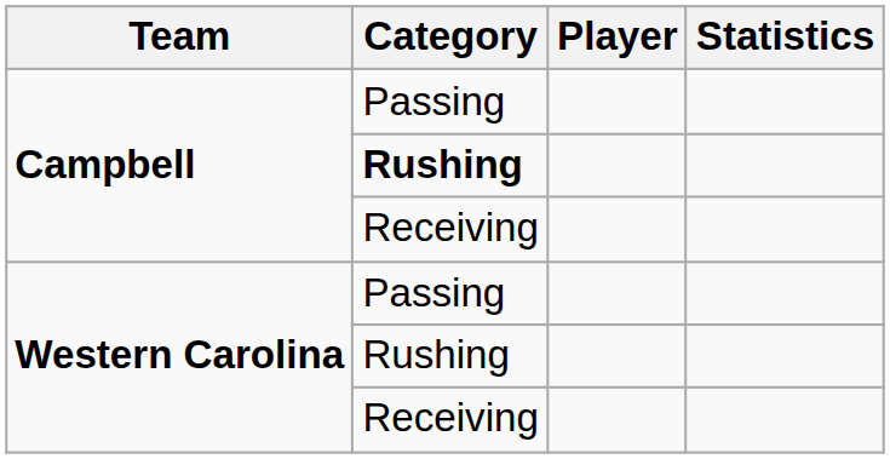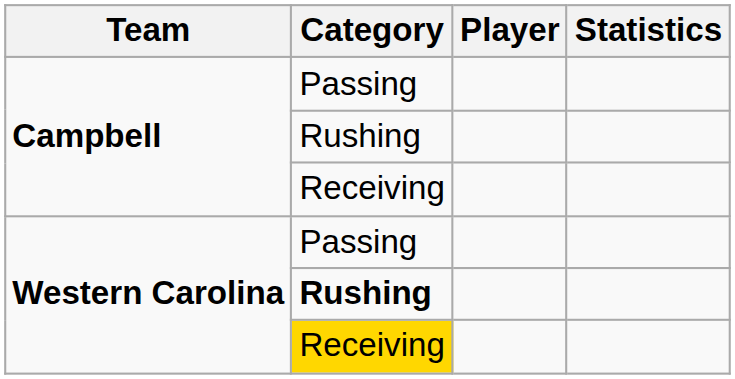Campbell / Rushing | Category: bold -> normal
Western Carolina / Rushing | Category: normal -> bold
Western Carolina / Receiving | Category: no background -> gold background
